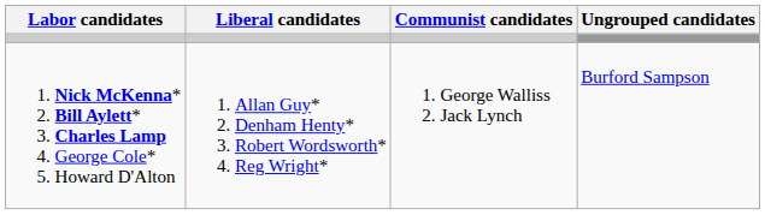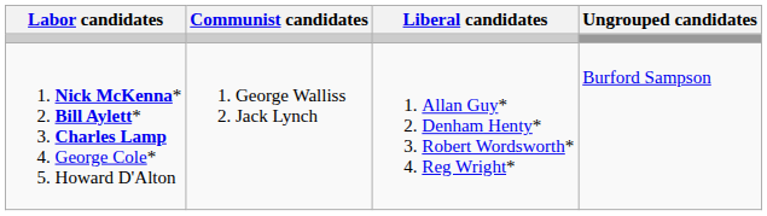columns swapped: Liberal candidates <-> Communist candidates
